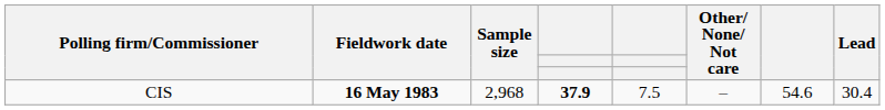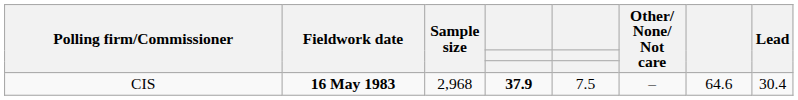CIS | column 7: 54.6 -> 64.6
